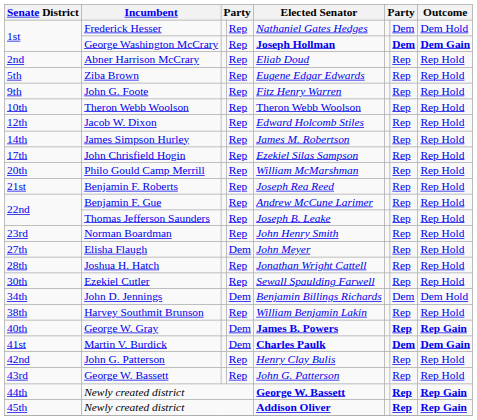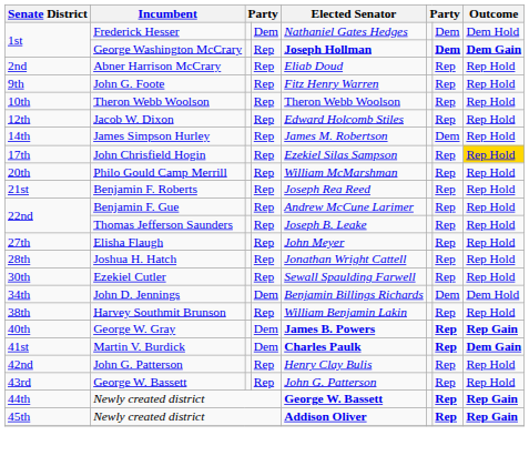Frederick Hesser | column 4: Rep -> Dem
- row: 5th | Ziba Brown | Rep | Eugene Edgar Edwards | Rep | Rep Hold
James Simpson Hurley | column 7: Rep -> Dem
John Chrisfield Hogin | Outcome: no background -> gold background
- row: 23rd | Norman Boardman | Rep | John Henry Smith | Rep | Rep Hold
Elisha Flaugh | column 4: Dem -> Rep
Martin V. Burdick | column 7: Dem -> Rep
